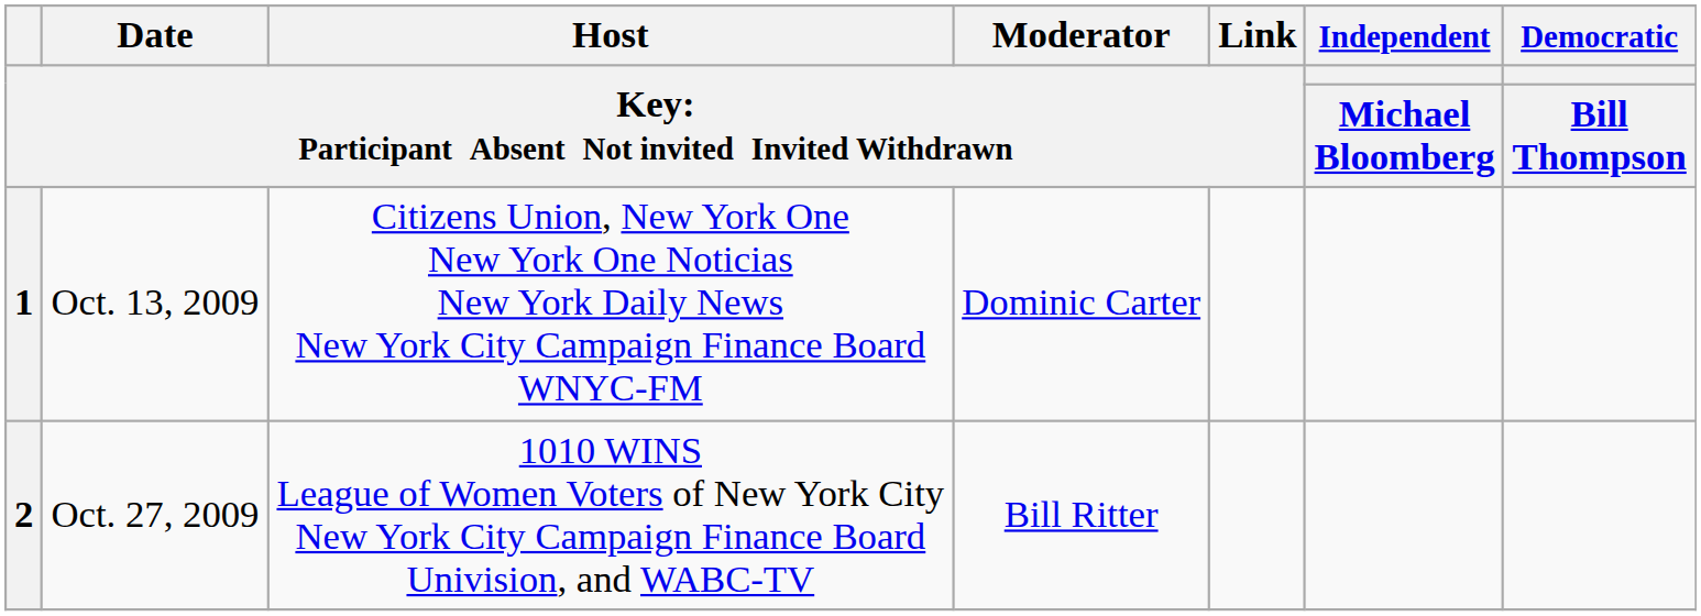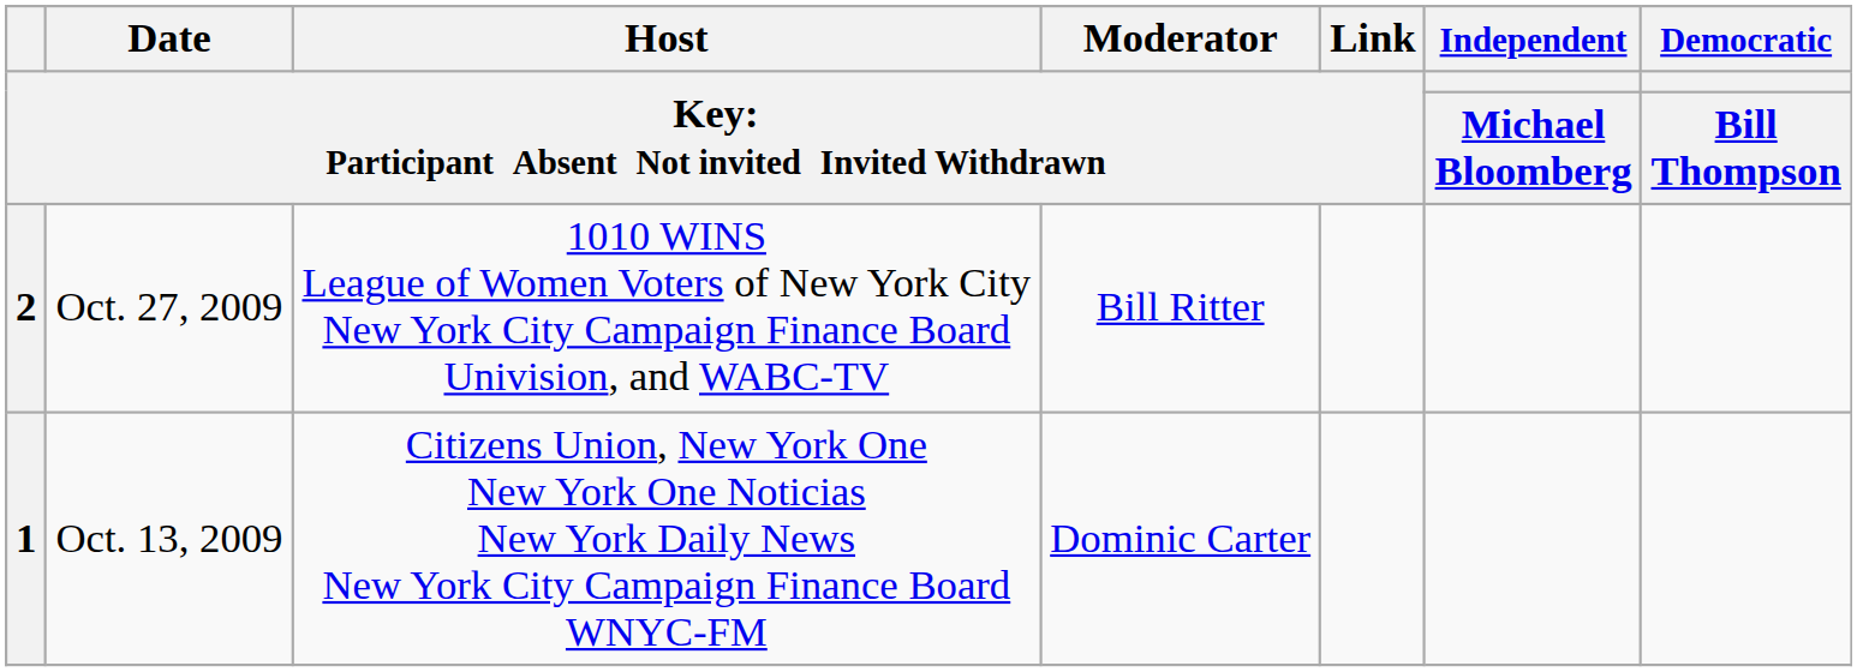rows swapped: 1 <-> 2
